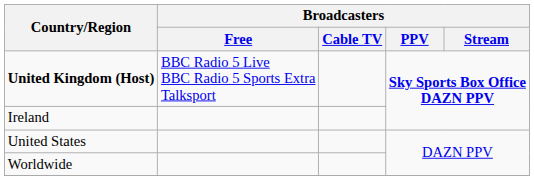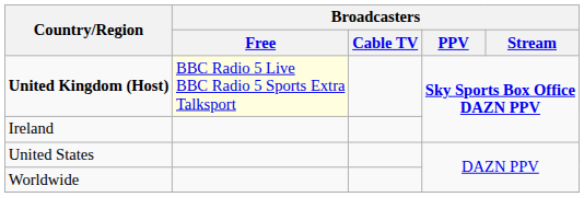United Kingdom (Host) | Broadcasters / Free: no background -> lightyellow background
